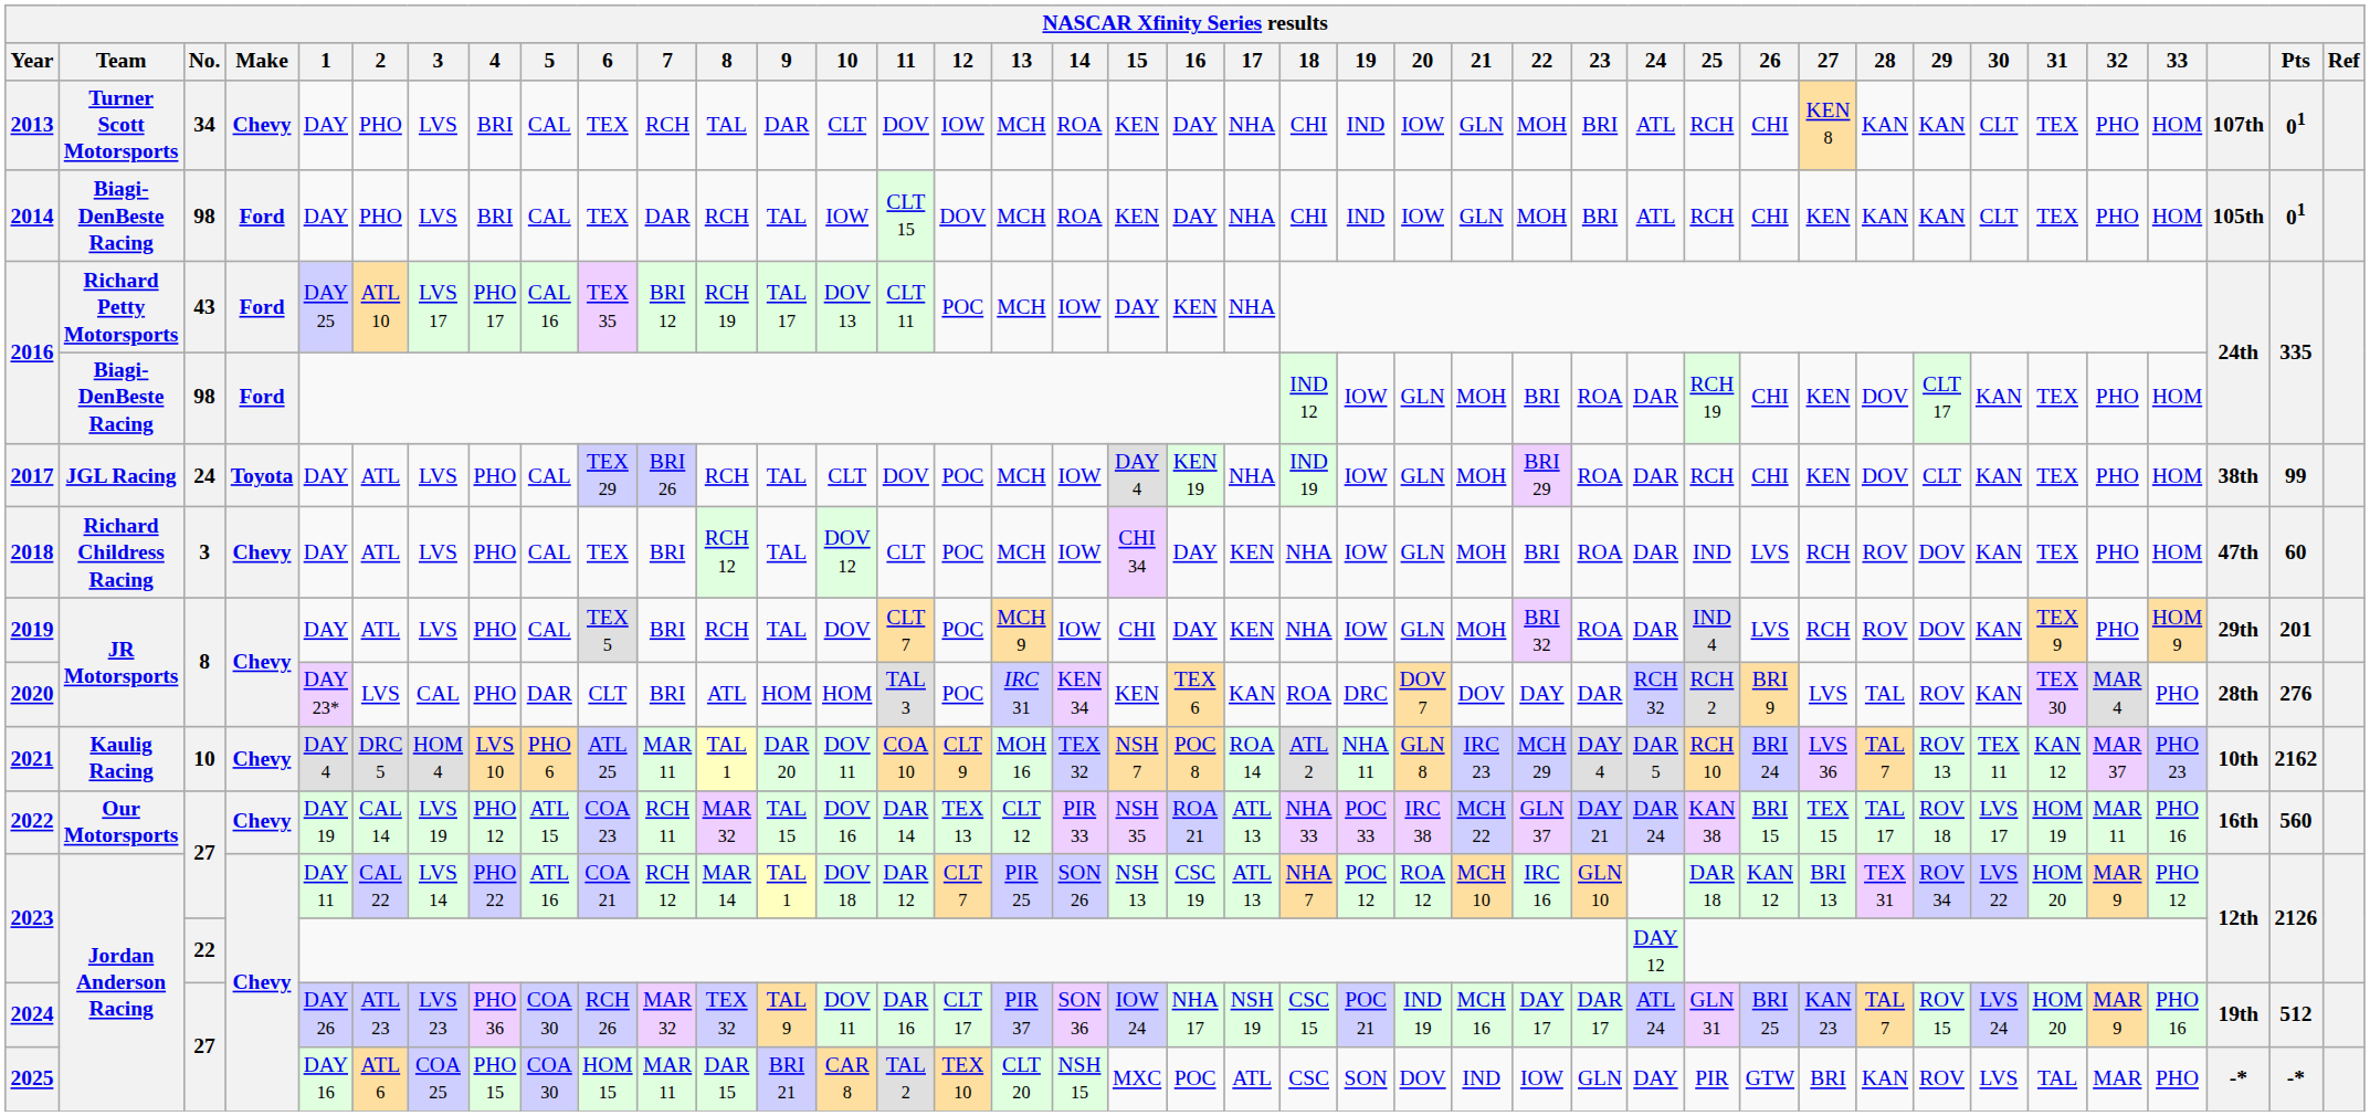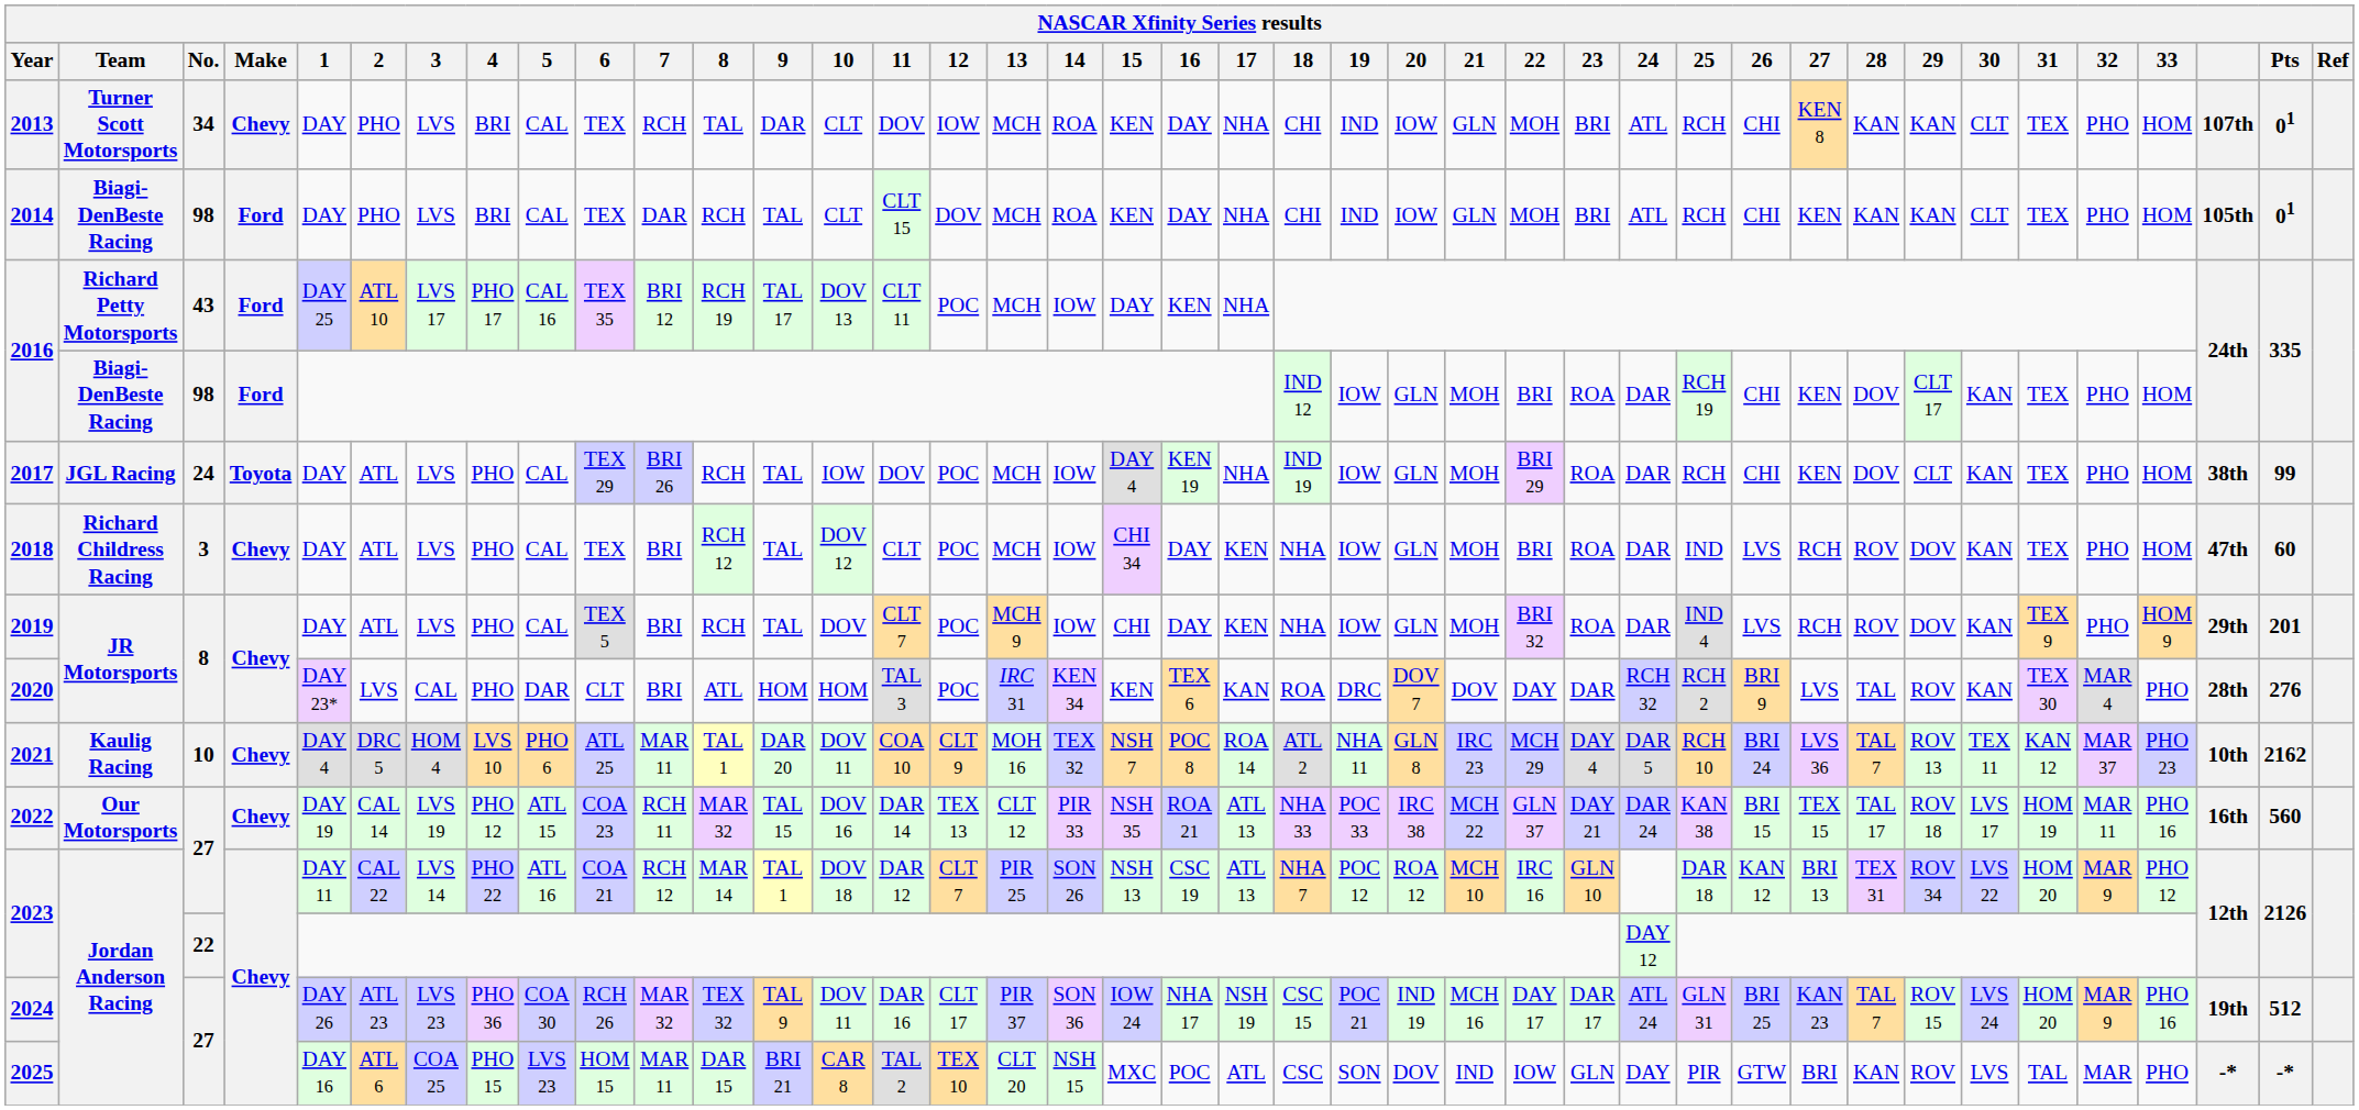2014 | 10: IOW -> CLT
2017 | 10: CLT -> IOW
2025 | 5: COA 30 -> LVS 23
